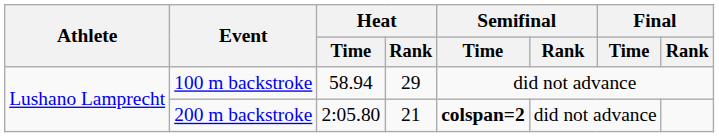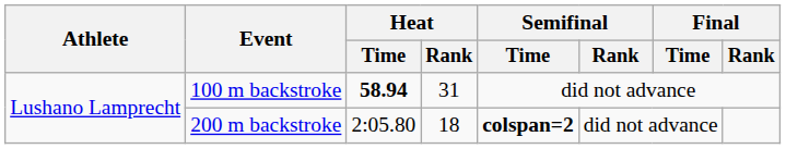100 m backstroke | Heat / Time: normal -> bold
100 m backstroke | Heat / Rank: 29 -> 31
200 m backstroke | Heat / Rank: 21 -> 18
